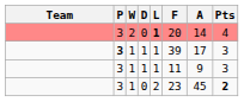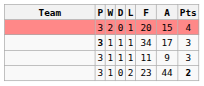row 2 | L: bold -> normal
row 2 | A: 14 -> 15
row 3 | F: 39 -> 34
row 5 | A: 45 -> 44
